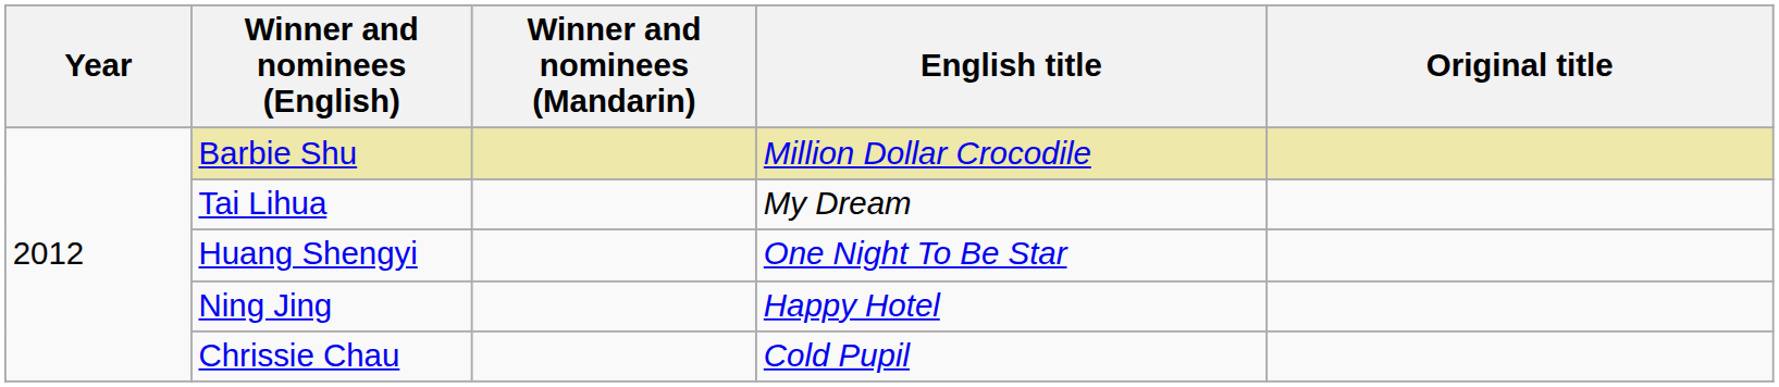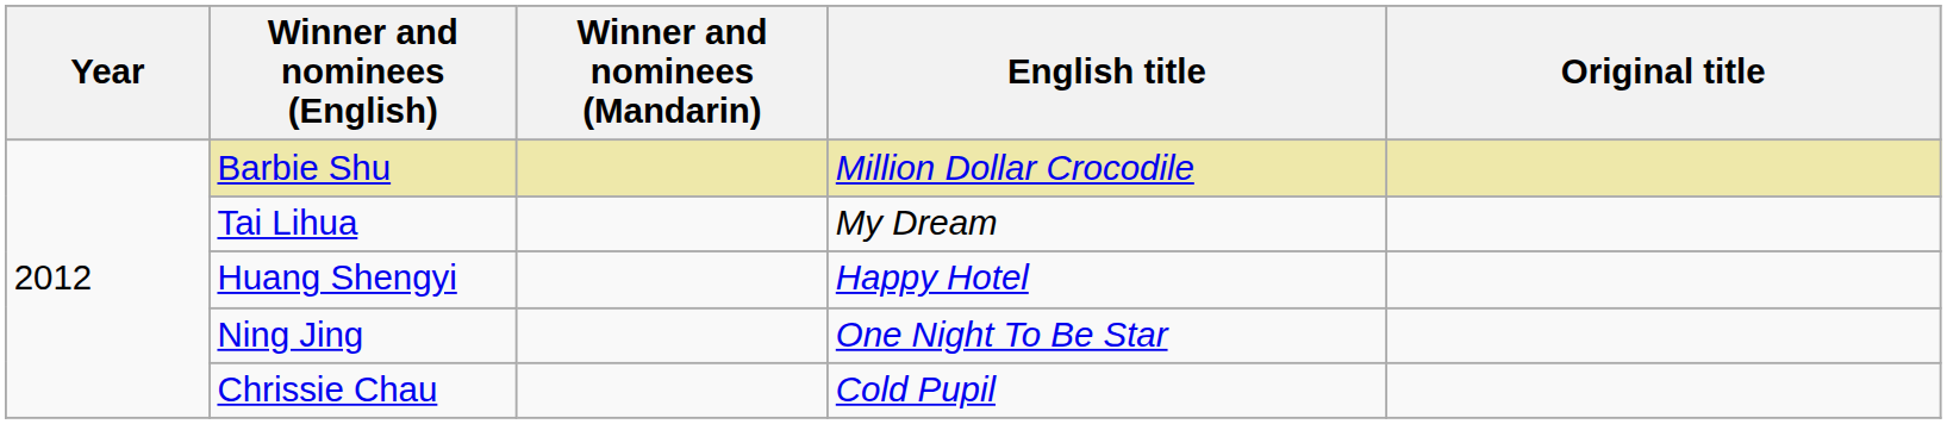Huang Shengyi | English title: One Night To Be Star -> Happy Hotel
Ning Jing | English title: Happy Hotel -> One Night To Be Star
